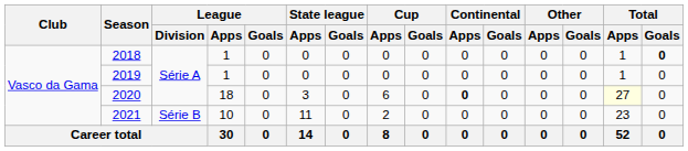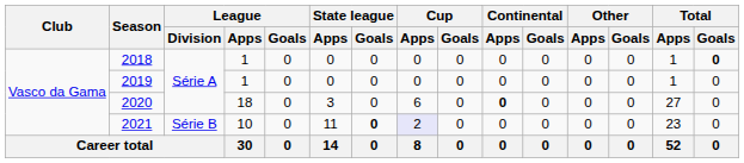2020 | Total / Apps: lightyellow background -> no background
2021 | State league / Goals: normal -> bold
2021 | Cup / Apps: no background -> lavender background
